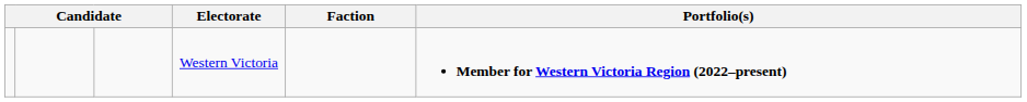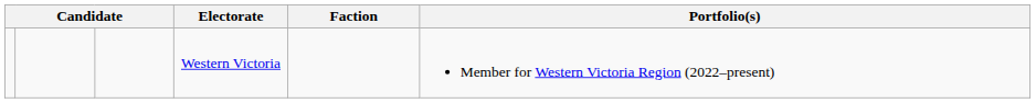Western Victoria | Portfolio(s): bold -> normal
